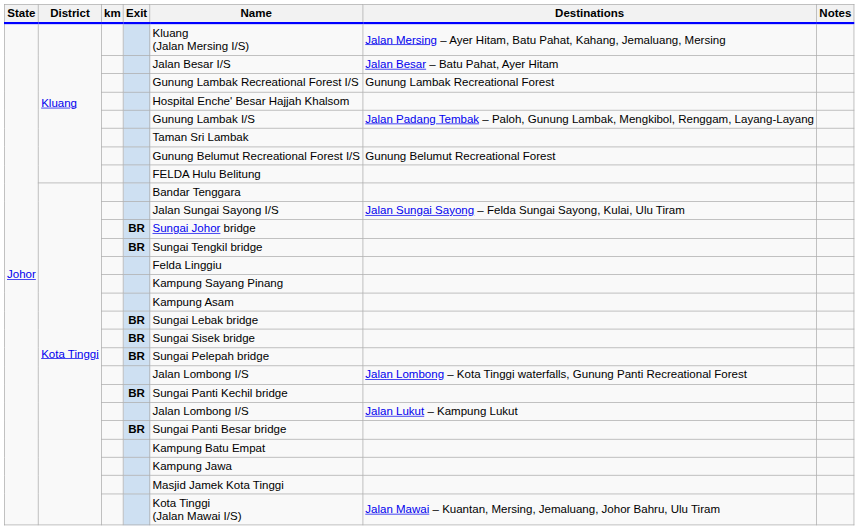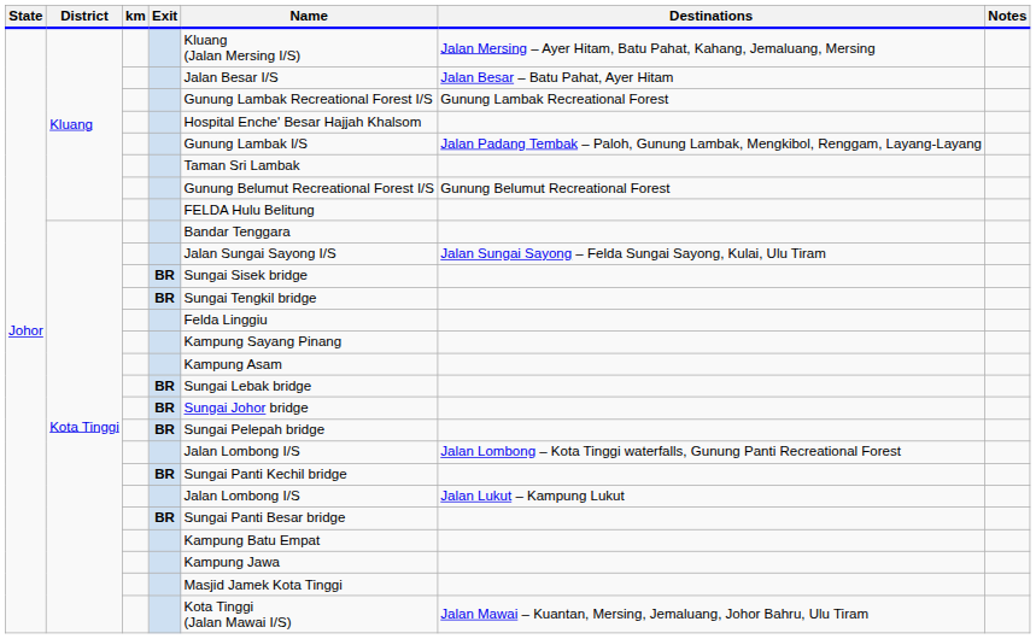row 12 | Name: Sungai Johor bridge -> Sungai Sisek bridge
row 18 | Name: Sungai Sisek bridge -> Sungai Johor bridge
